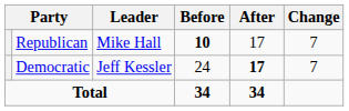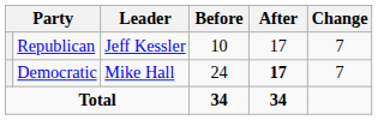Republican | Leader: Mike Hall -> Jeff Kessler
Republican | Before: bold -> normal
Democratic | Leader: Jeff Kessler -> Mike Hall
